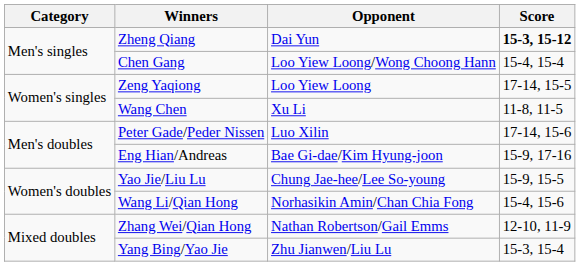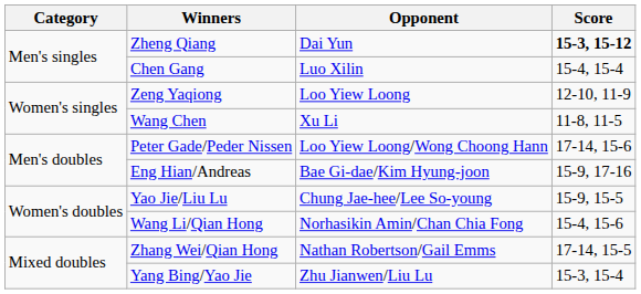Chen Gang | Opponent: Loo Yiew Loong/Wong Choong Hann -> Luo Xilin
Zeng Yaqiong | Score: 17-14, 15-5 -> 12-10, 11-9
Peter Gade/Peder Nissen | Opponent: Luo Xilin -> Loo Yiew Loong/Wong Choong Hann
Zhang Wei/Qian Hong | Score: 12-10, 11-9 -> 17-14, 15-5
